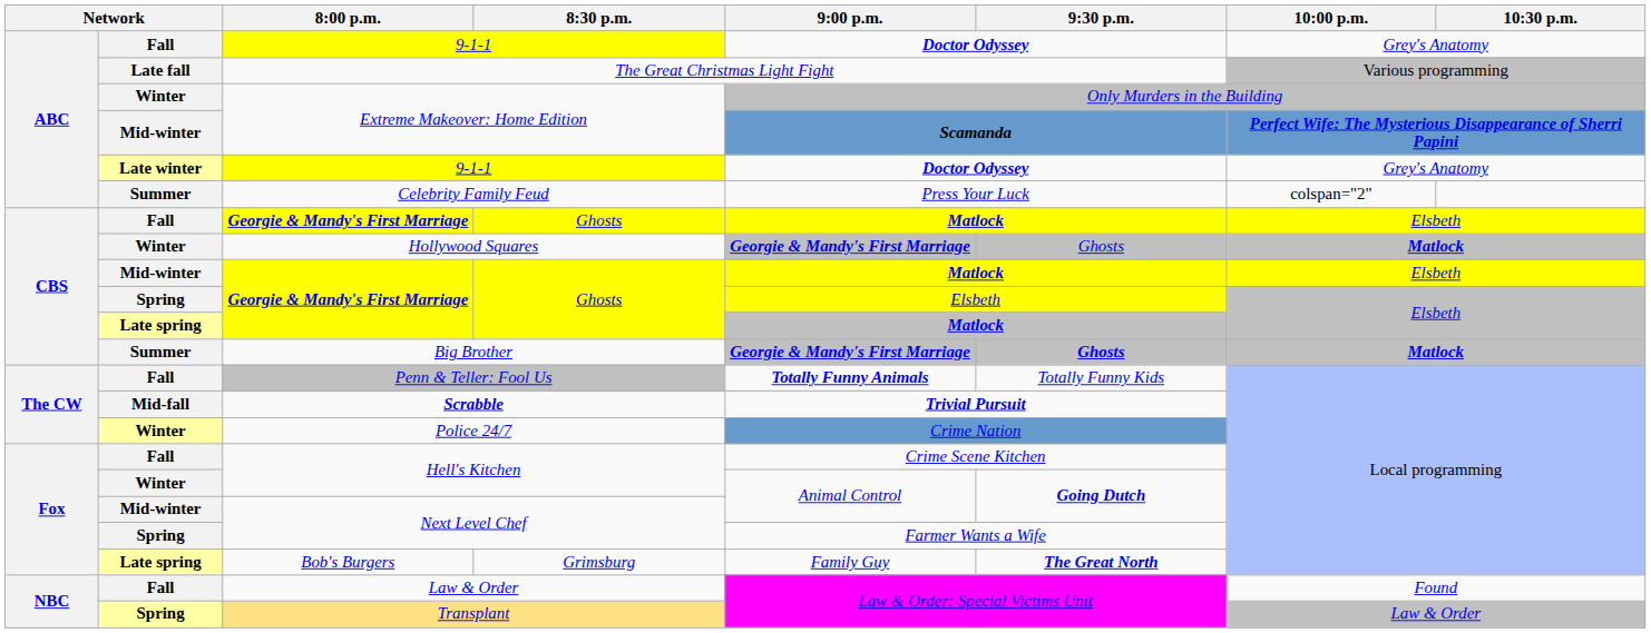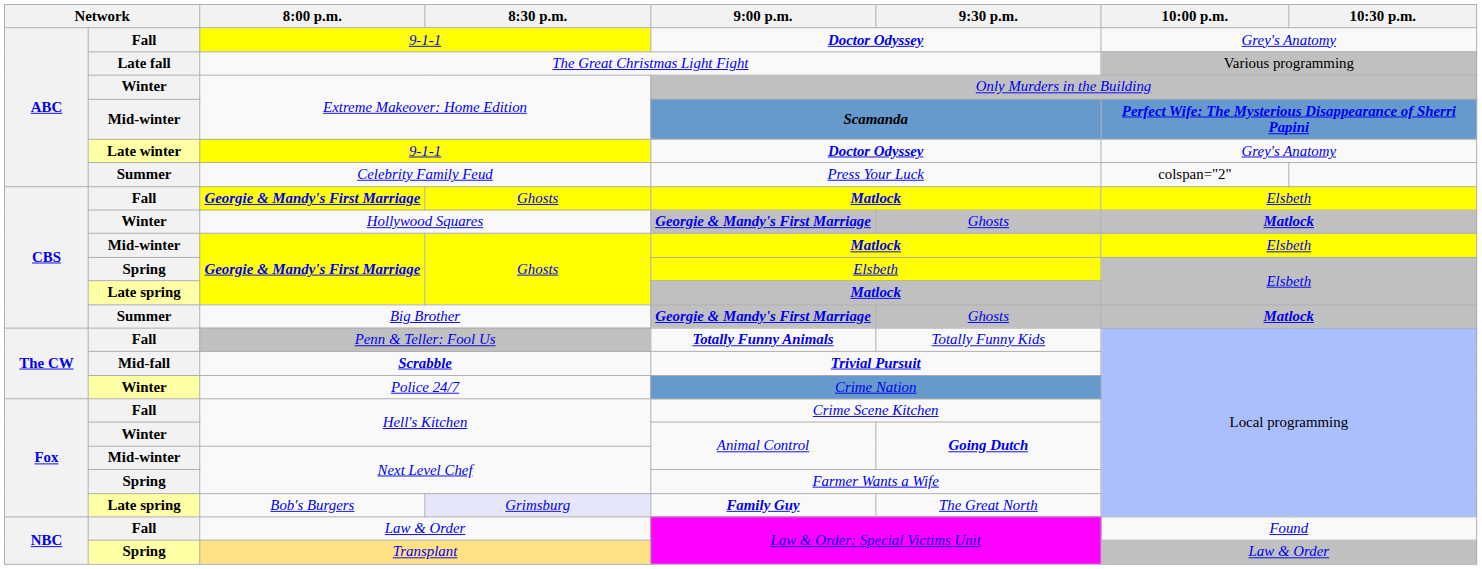Big Brother | 9:30 p.m.: bold -> normal
Bob's Burgers | 8:30 p.m.: no background -> lavender background
Bob's Burgers | 9:00 p.m.: normal -> bold
Bob's Burgers | 9:30 p.m.: bold -> normal
